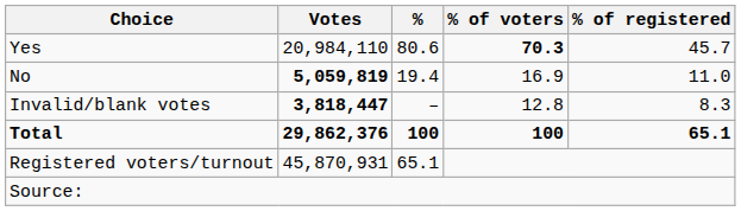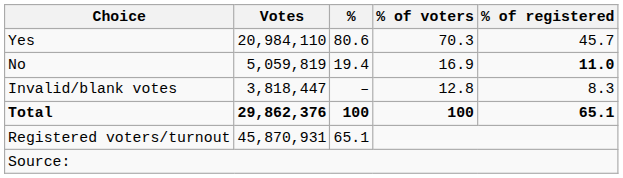Yes | % of voters: bold -> normal
No | Votes: bold -> normal
No | % of registered: normal -> bold
Invalid/blank votes | Votes: bold -> normal
